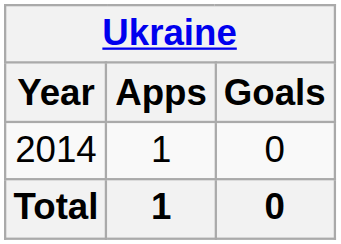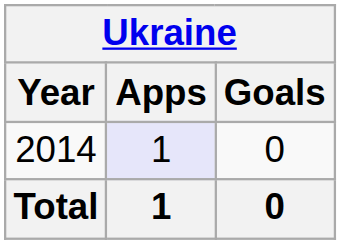2014 | Apps: no background -> lavender background
